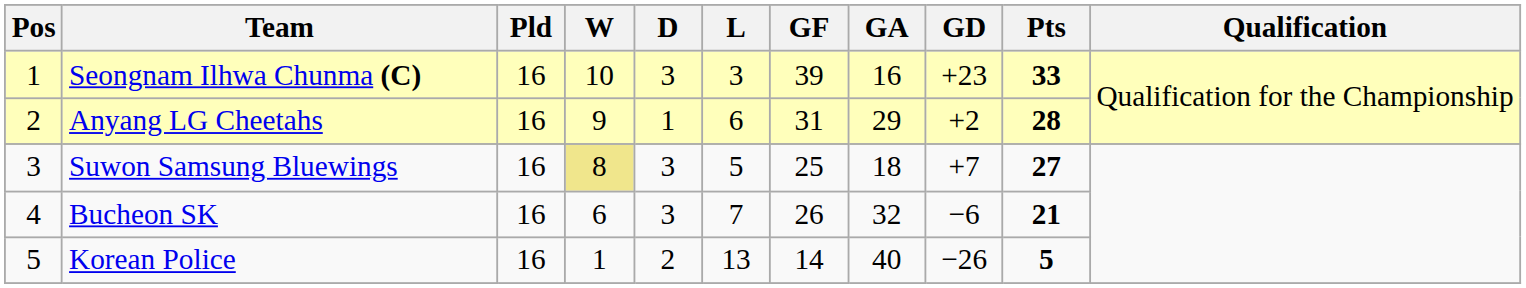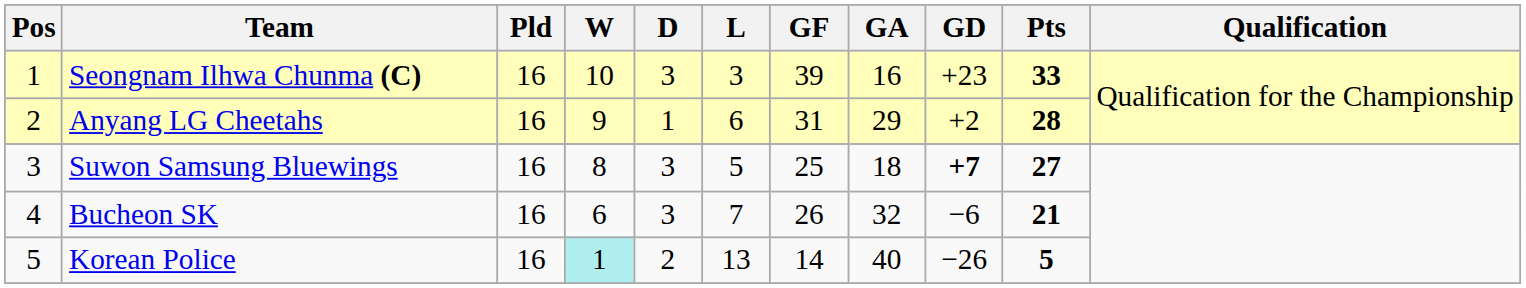Suwon Samsung Bluewings | W: khaki background -> no background
Suwon Samsung Bluewings | GD: normal -> bold
Korean Police | W: no background -> paleturquoise background
